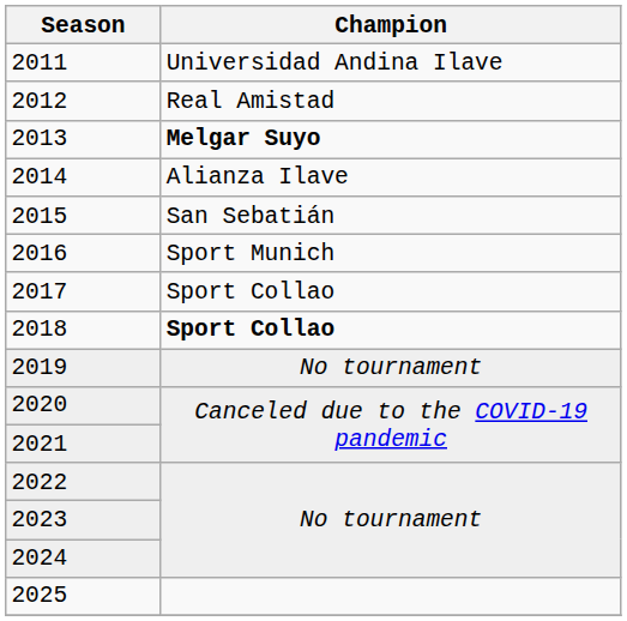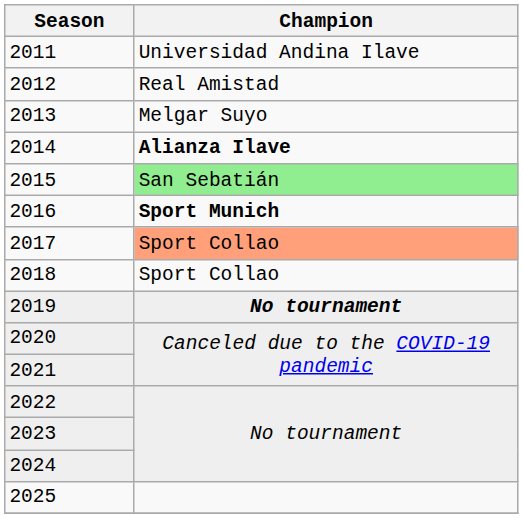2013 | Champion: bold -> normal
2014 | Champion: normal -> bold
2015 | Champion: no background -> lightgreen background
2016 | Champion: normal -> bold
2017 | Champion: no background -> lightsalmon background
2018 | Champion: bold -> normal
2019 | Champion: normal -> bold
